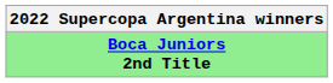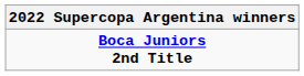row 2 | column 1: lightgreen background -> no background
